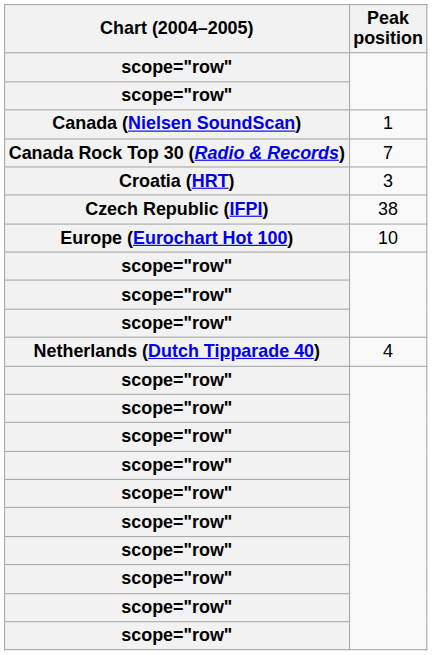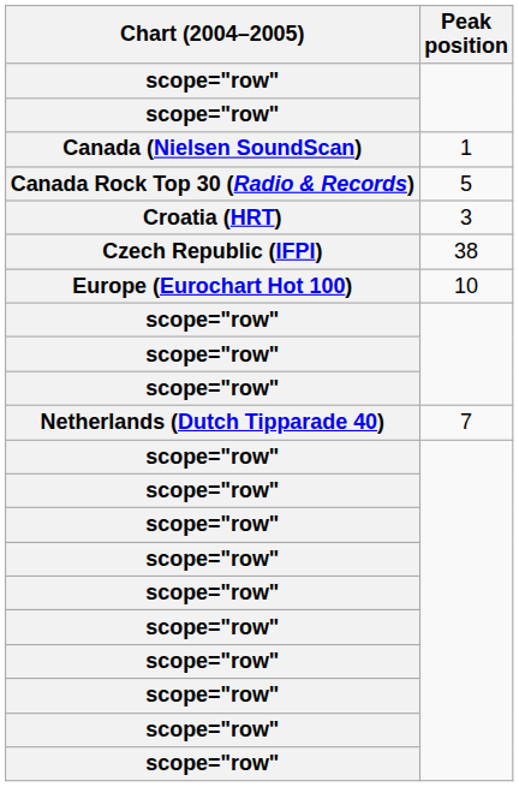Canada Rock Top 30 (Radio & Records) | Peak position: 7 -> 5
Netherlands (Dutch Tipparade 40) | Peak position: 4 -> 7
